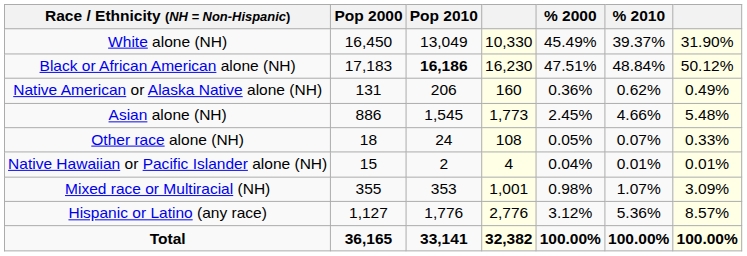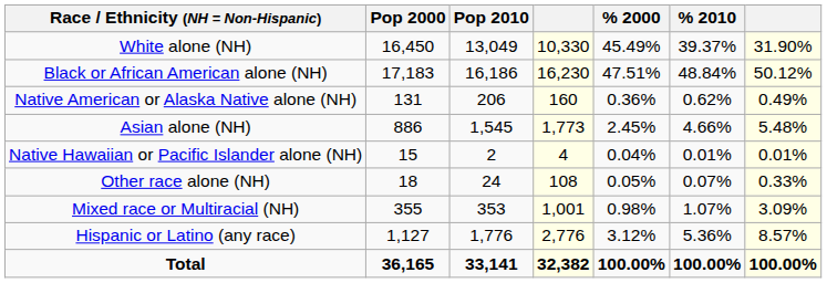Black or African American alone (NH) | Pop 2010: bold -> normal
rows swapped: Native Hawaiian or Pacific Islander alone (NH) <-> Other race alone (NH)
